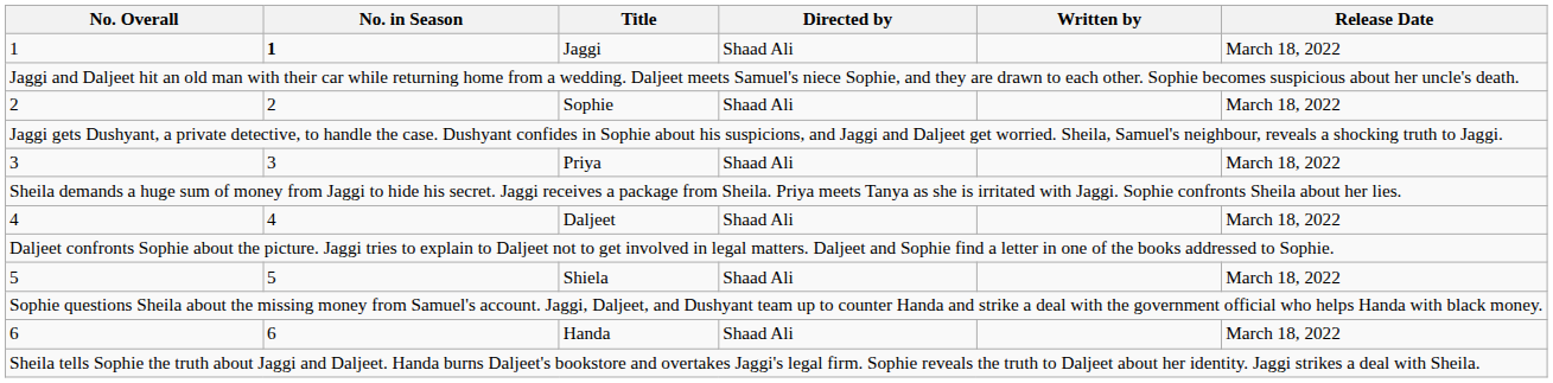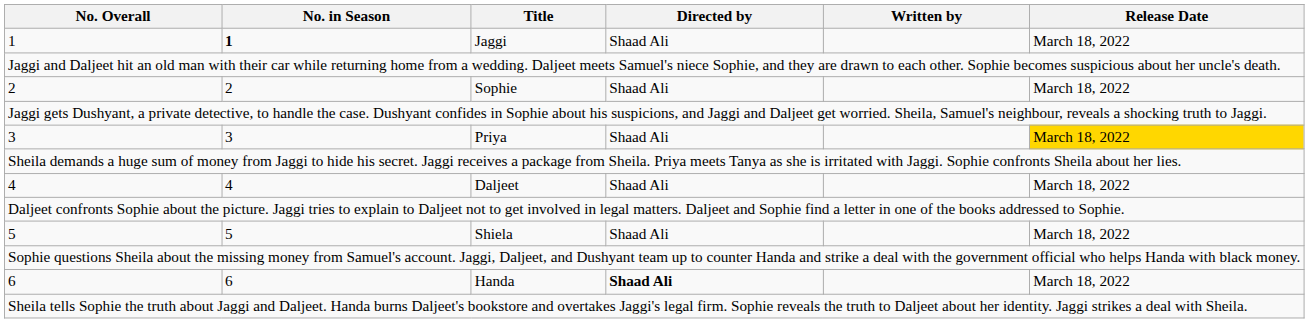row 6 | Release Date: no background -> gold background
row 12 | Directed by: normal -> bold
